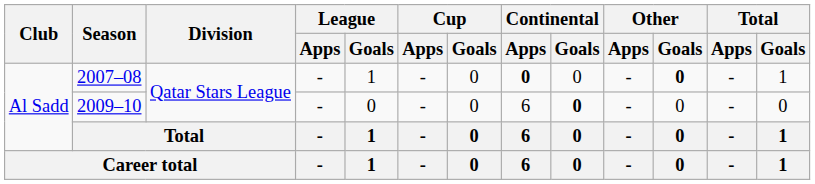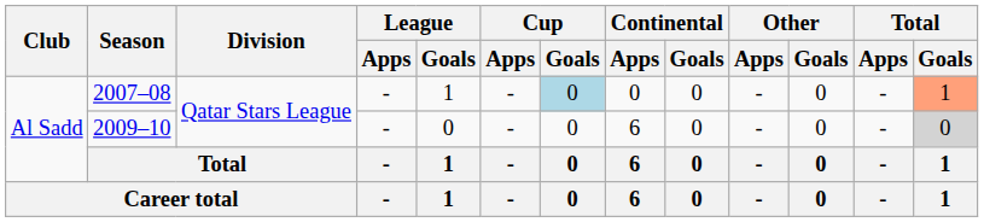2007–08 | Cup / Goals: no background -> lightblue background
2007–08 | Continental / Apps: bold -> normal
2007–08 | Other / Goals: bold -> normal
2007–08 | Total / Goals: no background -> lightsalmon background
2009–10 | Continental / Goals: bold -> normal
2009–10 | Total / Goals: no background -> lightgrey background
